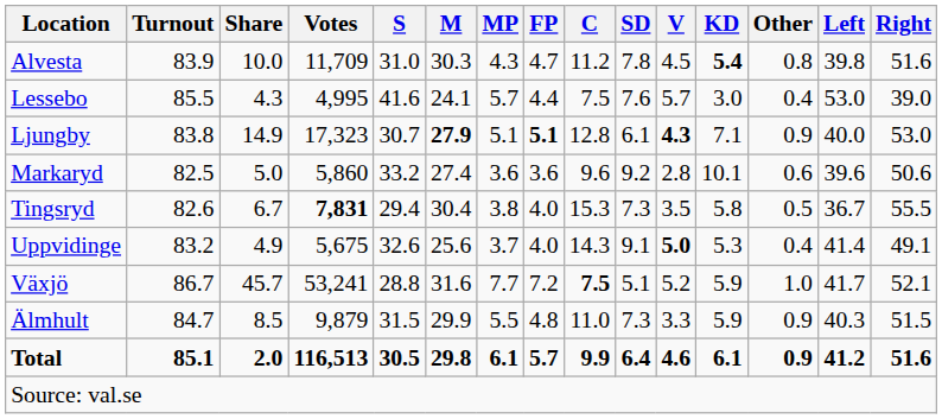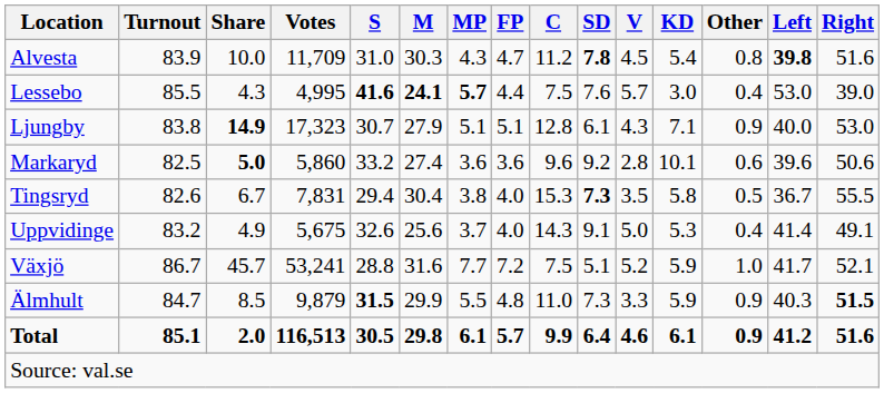Alvesta | SD: normal -> bold
Alvesta | KD: bold -> normal
Alvesta | Left: normal -> bold
Lessebo | S: normal -> bold
Lessebo | M: normal -> bold
Lessebo | MP: normal -> bold
Ljungby | Share: normal -> bold
Ljungby | M: bold -> normal
Ljungby | FP: bold -> normal
Ljungby | V: bold -> normal
Markaryd | Share: normal -> bold
Tingsryd | Votes: bold -> normal
Tingsryd | SD: normal -> bold
Uppvidinge | V: bold -> normal
Växjö | C: bold -> normal
Älmhult | S: normal -> bold
Älmhult | Right: normal -> bold
